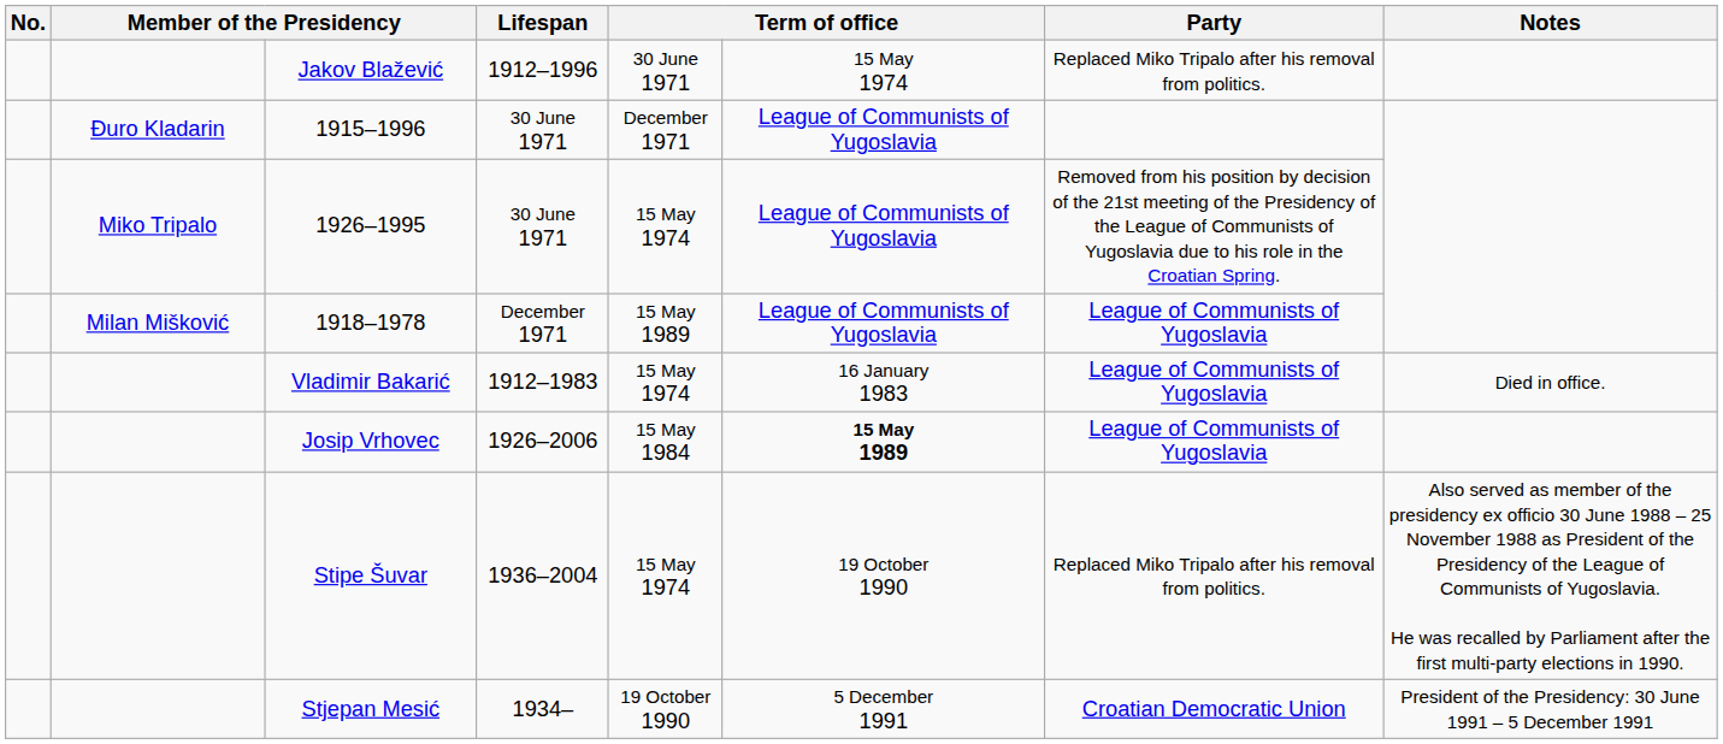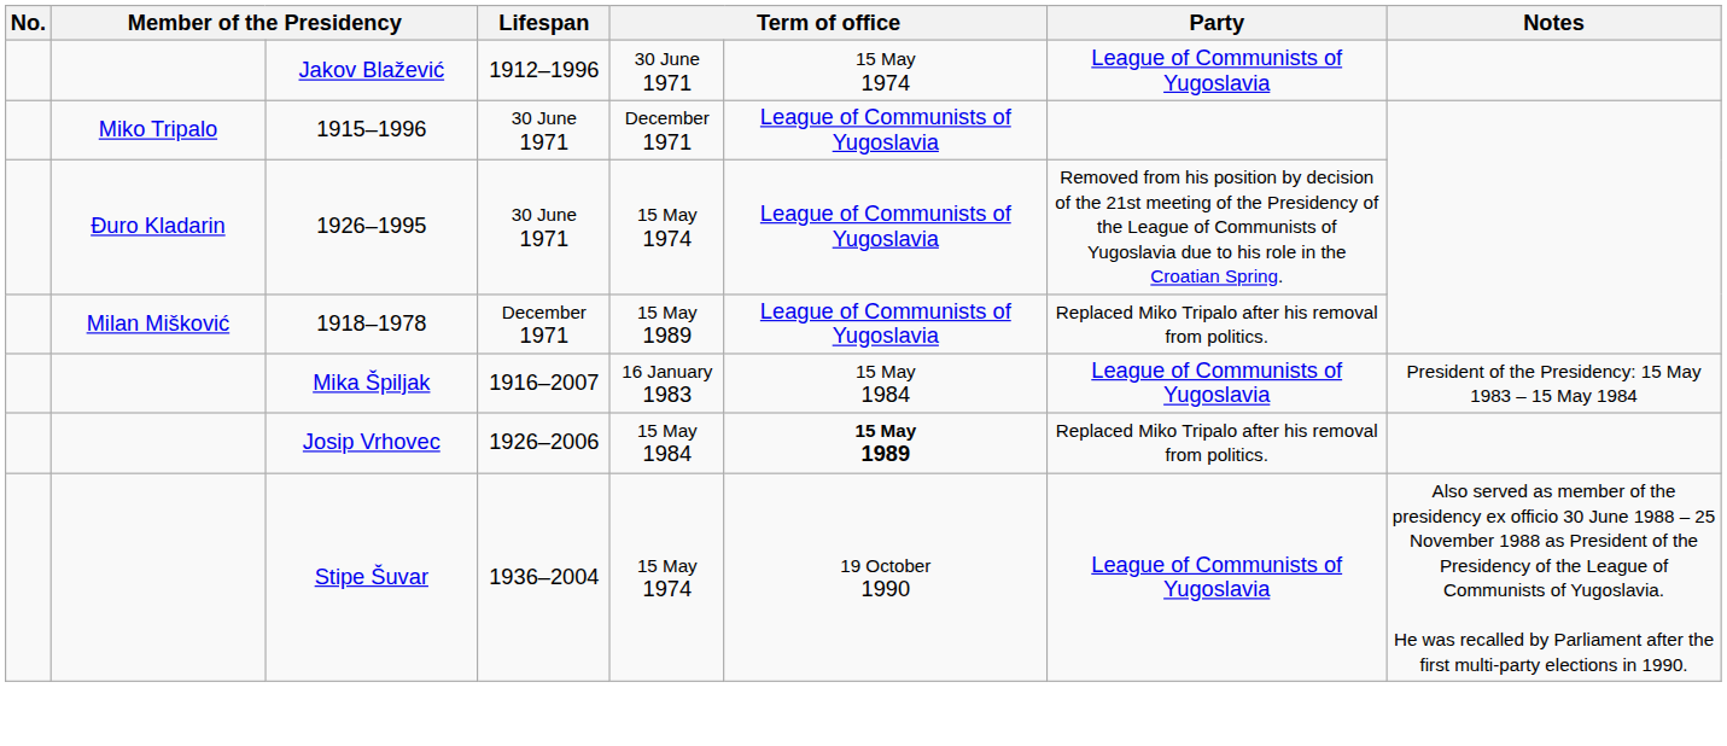Jakov Blažević | Party: Replaced Miko Tripalo after his removal from politics. -> League of Communists of Yugoslavia
1915–1996 | column 2: Đuro Kladarin -> Miko Tripalo
1926–1995 | column 2: Miko Tripalo -> Đuro Kladarin
1918–1978 | Party: League of Communists of Yugoslavia -> Replaced Miko Tripalo after his removal from politics.
- row: Vladimir Bakarić | 1912–1983 | 15 May 1974 | 16 January 1983 | League of Communists of Yugoslavia | Died in office.
+ row: Mika Špiljak | 1916–2007 | 16 January 1983 | 15 May 1984 | League of Communists of Yugoslavia | President of the Presidency: 15 May 1983 – 15 May 1984
Josip Vrhovec | Party: League of Communists of Yugoslavia -> Replaced Miko Tripalo after his removal from politics.
Stipe Šuvar | Party: Replaced Miko Tripalo after his removal from politics. -> League of Communists of Yugoslavia
- row: Stjepan Mesić | 1934– | 19 October 1990 | 5 December 1991 | Croatian Democratic Union | President of the Presidency: 30 June 1991 – 5 December 1991
